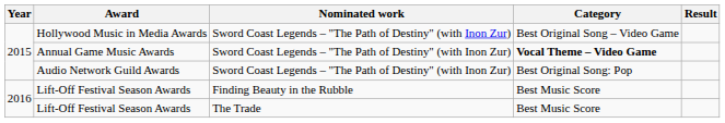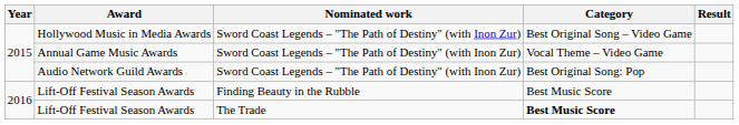Annual Game Music Awards | Category: bold -> normal
Lift-Off Festival Season Awards / The Trade | Category: normal -> bold
